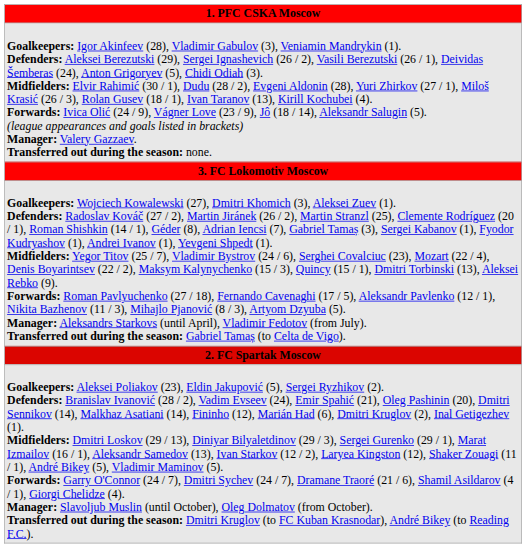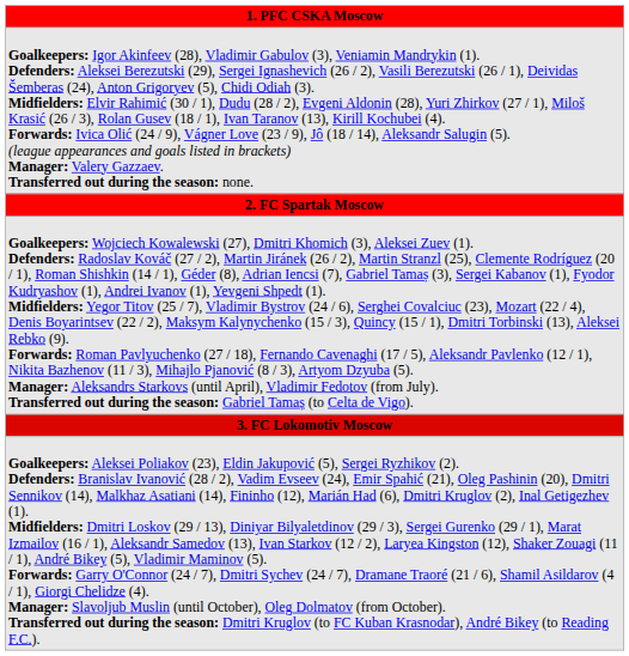row 3 | column 1: 3. FC Lokomotiv Moscow -> 2. FC Spartak Moscow
row 5 | column 1: 2. FC Spartak Moscow -> 3. FC Lokomotiv Moscow
